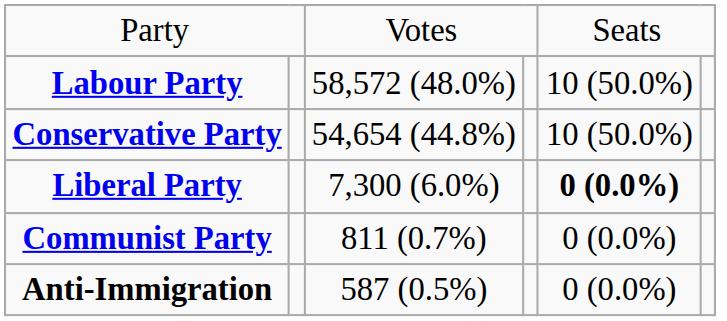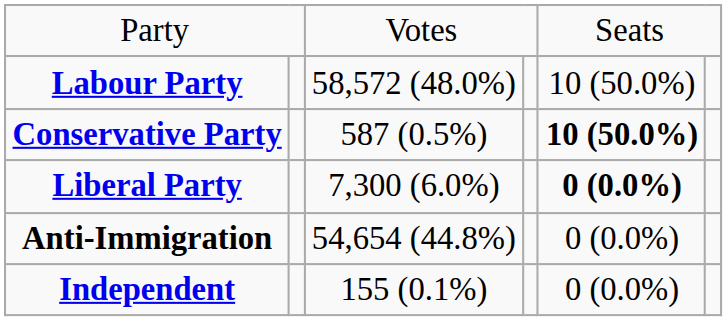Conservative Party | column 3: 54,654 (44.8%) -> 587 (0.5%)
Conservative Party | column 5: normal -> bold
- row: Communist Party | 811 (0.7%) | 0 (0.0%)
Anti-Immigration | column 3: 587 (0.5%) -> 54,654 (44.8%)
+ row: Independent | 155 (0.1%) | 0 (0.0%)
